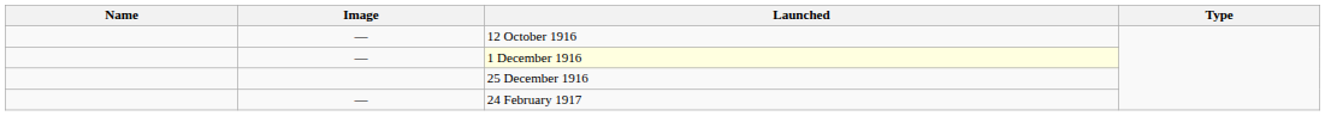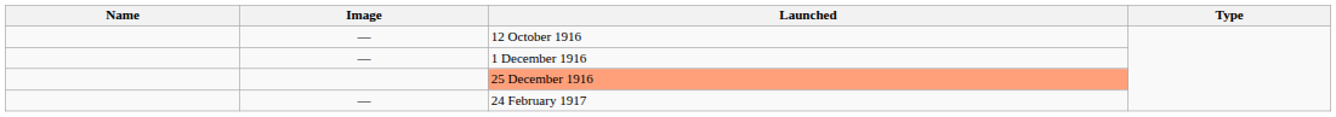1 December 1916 | Launched: lightyellow background -> no background
25 December 1916 | Launched: no background -> lightsalmon background
